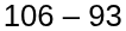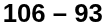row 1 | column 1: normal -> bold
